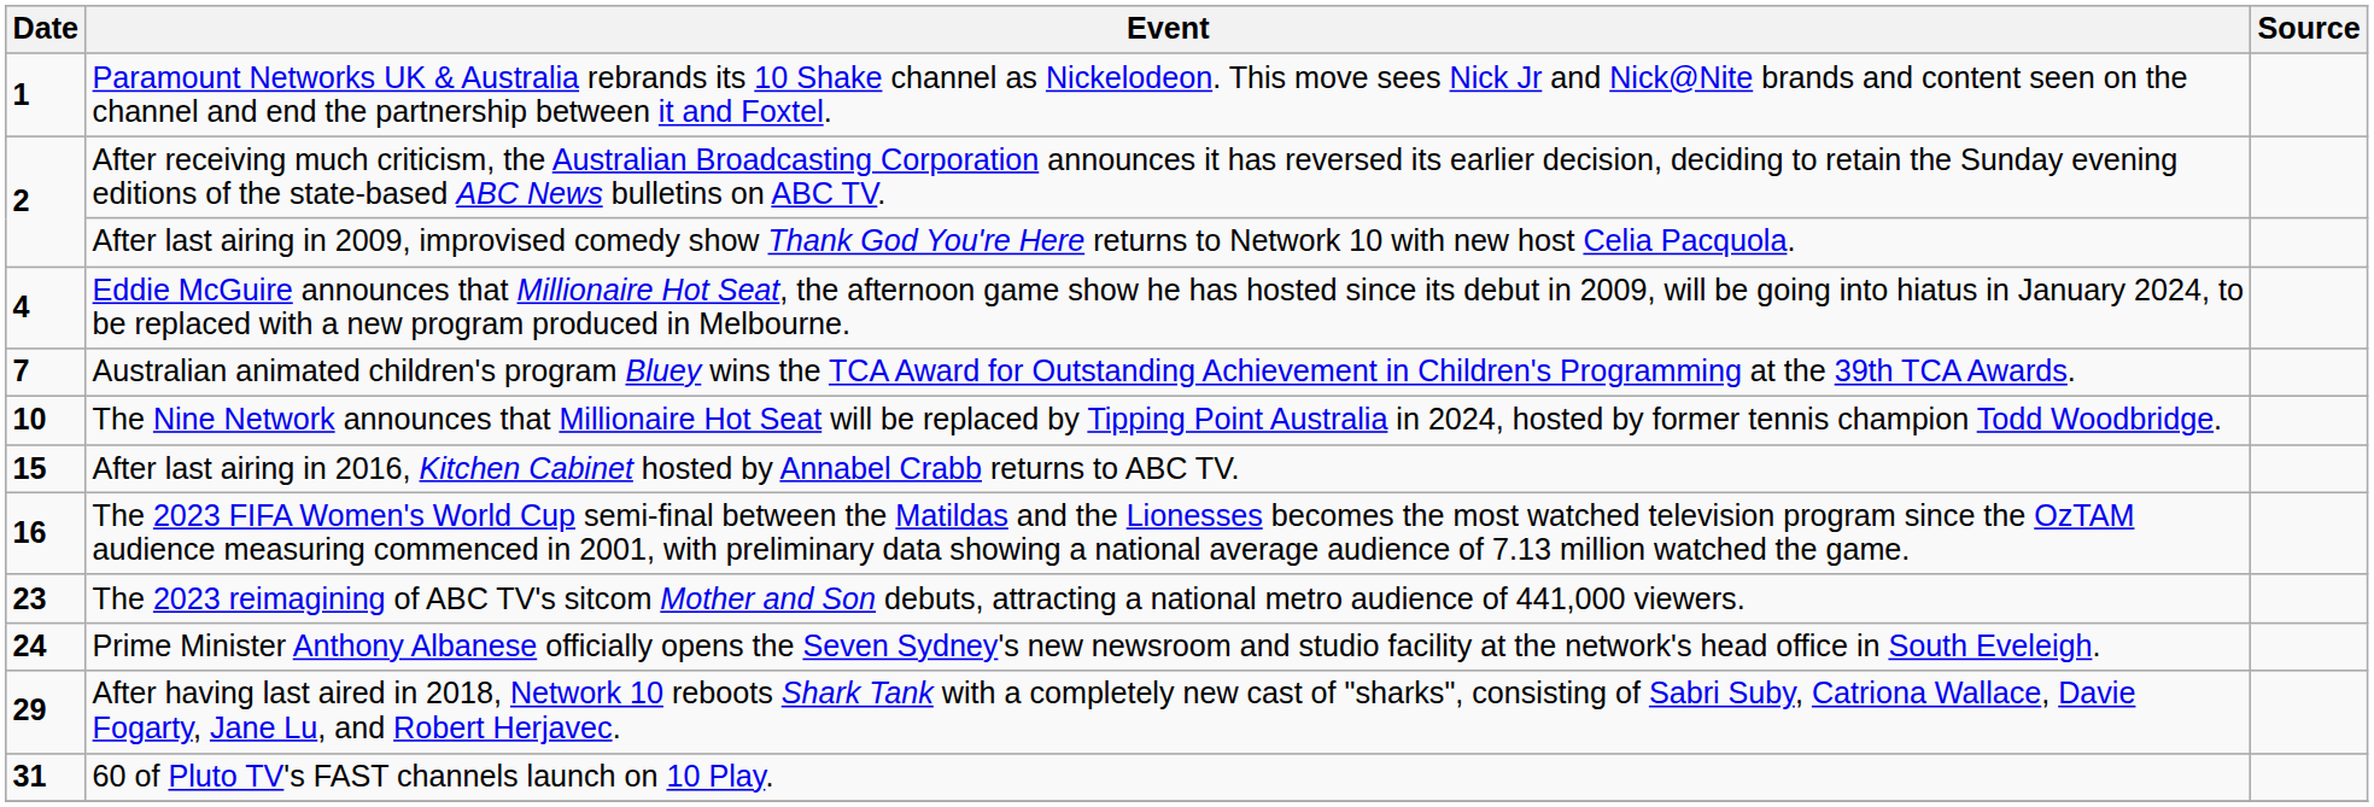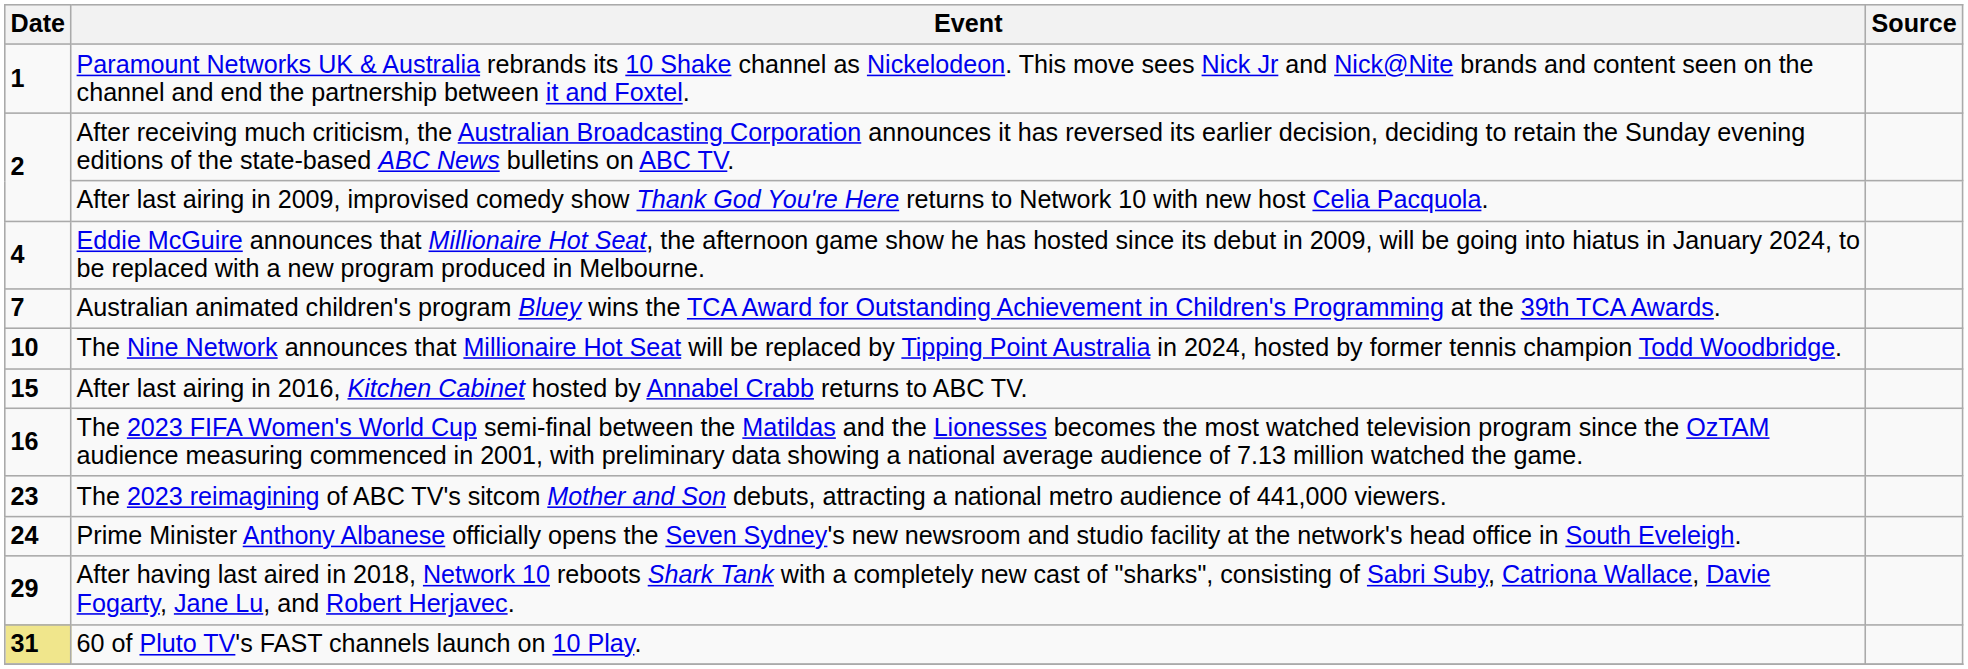60 of Pluto TV's FAST channels launch on 10 Play. | Date: no background -> khaki background
